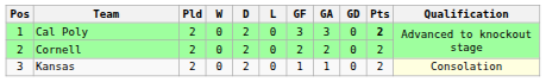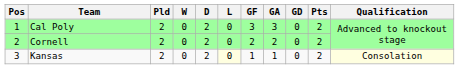Cal Poly | Pts: bold -> normal
Kansas | L: no background -> lightyellow background
